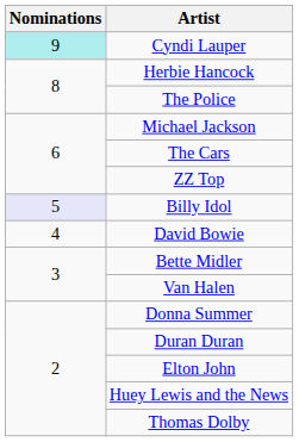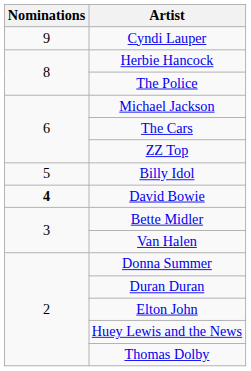Cyndi Lauper | Nominations: paleturquoise background -> no background
Billy Idol | Nominations: lavender background -> no background
David Bowie | Nominations: normal -> bold
